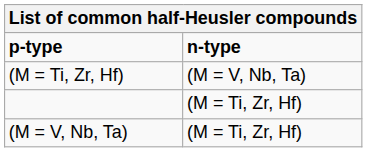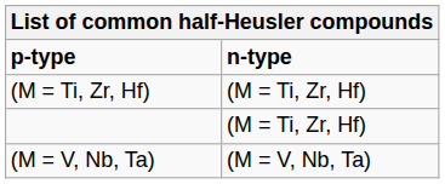row 3 | n-type: (M = V, Nb, Ta) -> (M = Ti, Zr, Hf)
row 5 | n-type: (M = Ti, Zr, Hf) -> (M = V, Nb, Ta)
